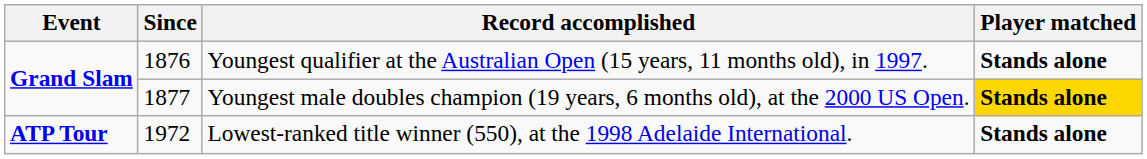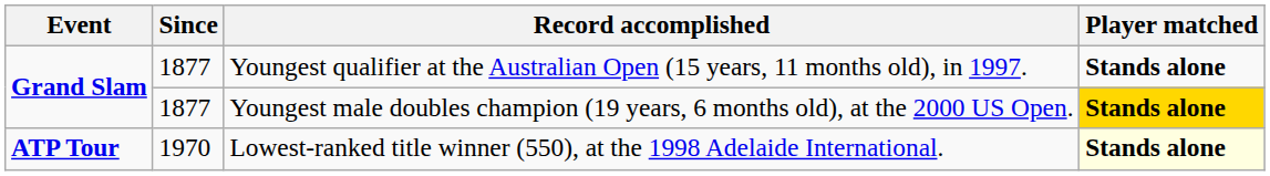row 2 | Since: 1876 -> 1877
row 4 | Since: 1972 -> 1970
row 4 | Player matched: no background -> lightyellow background
